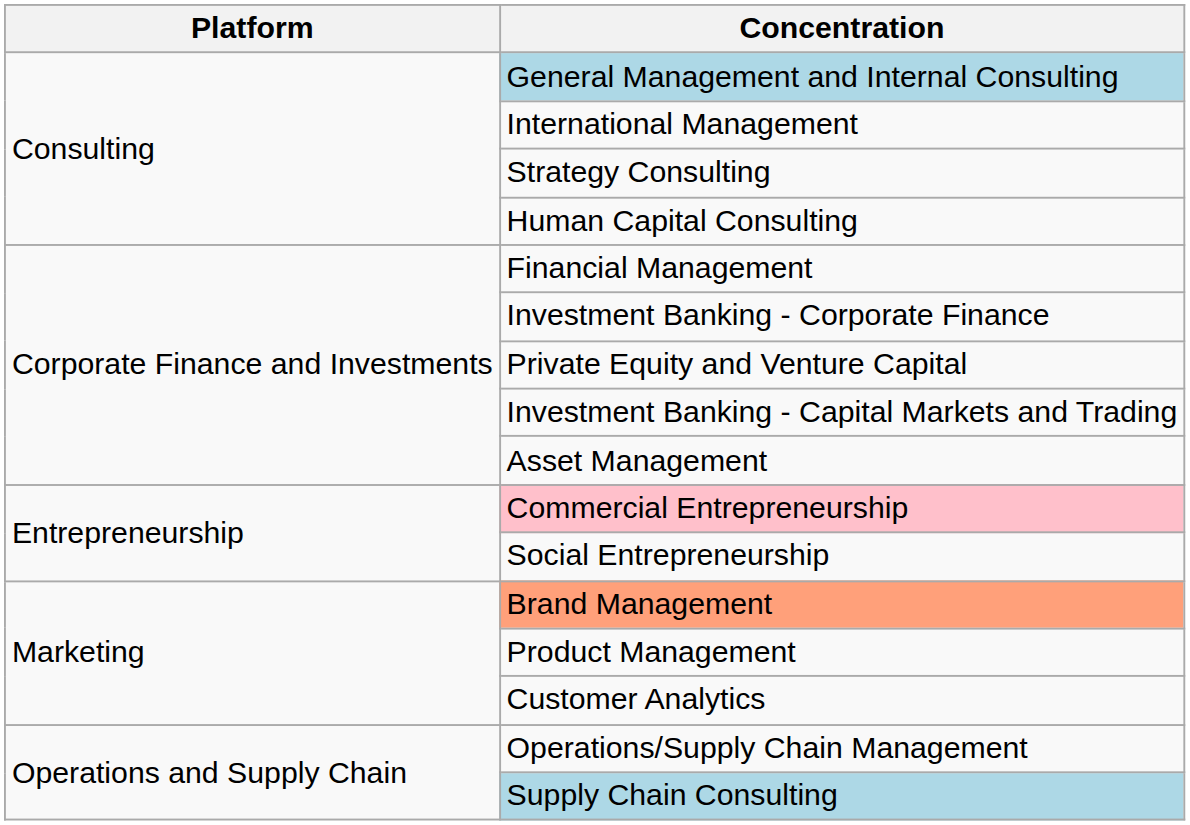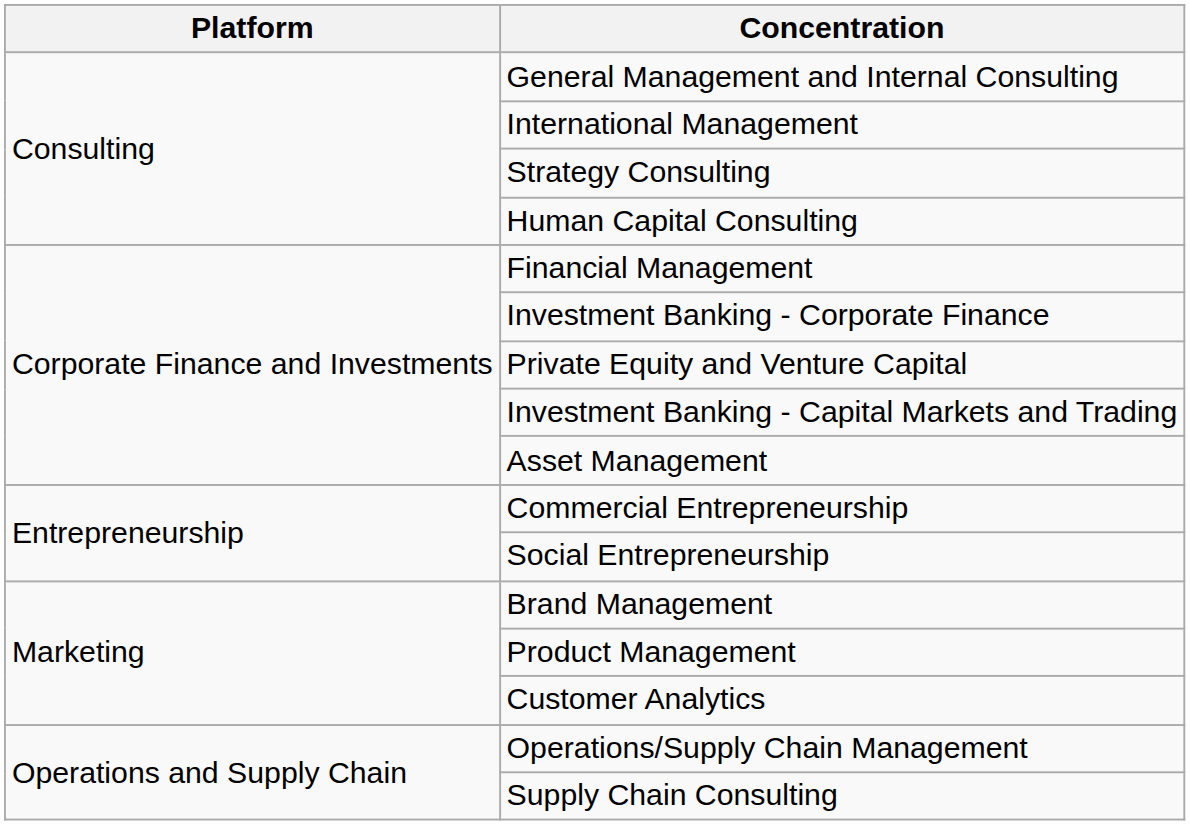General Management and Internal Consulting | Concentration: lightblue background -> no background
Commercial Entrepreneurship | Concentration: pink background -> no background
Brand Management | Concentration: lightsalmon background -> no background
Supply Chain Consulting | Concentration: lightblue background -> no background
